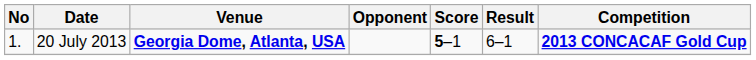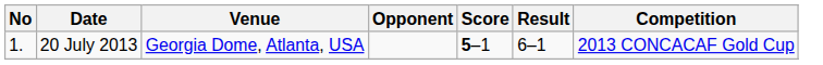20 July 2013 | Venue: bold -> normal
20 July 2013 | Competition: bold -> normal
